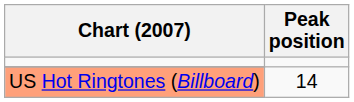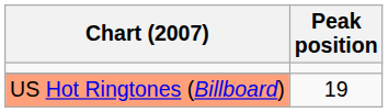row 3 | Peak position: 14 -> 19
